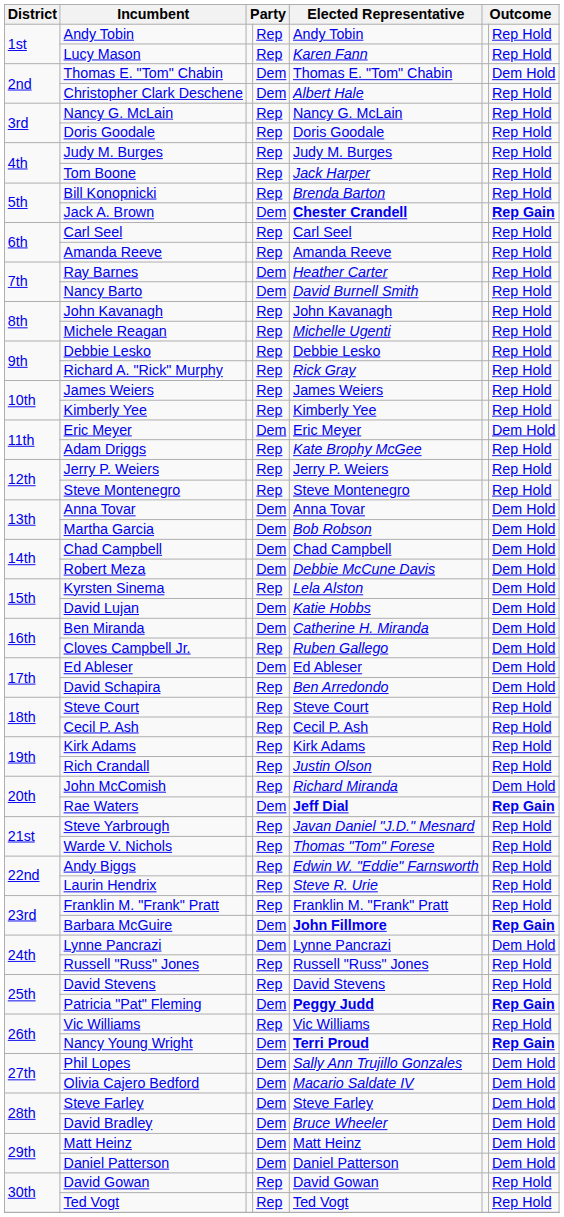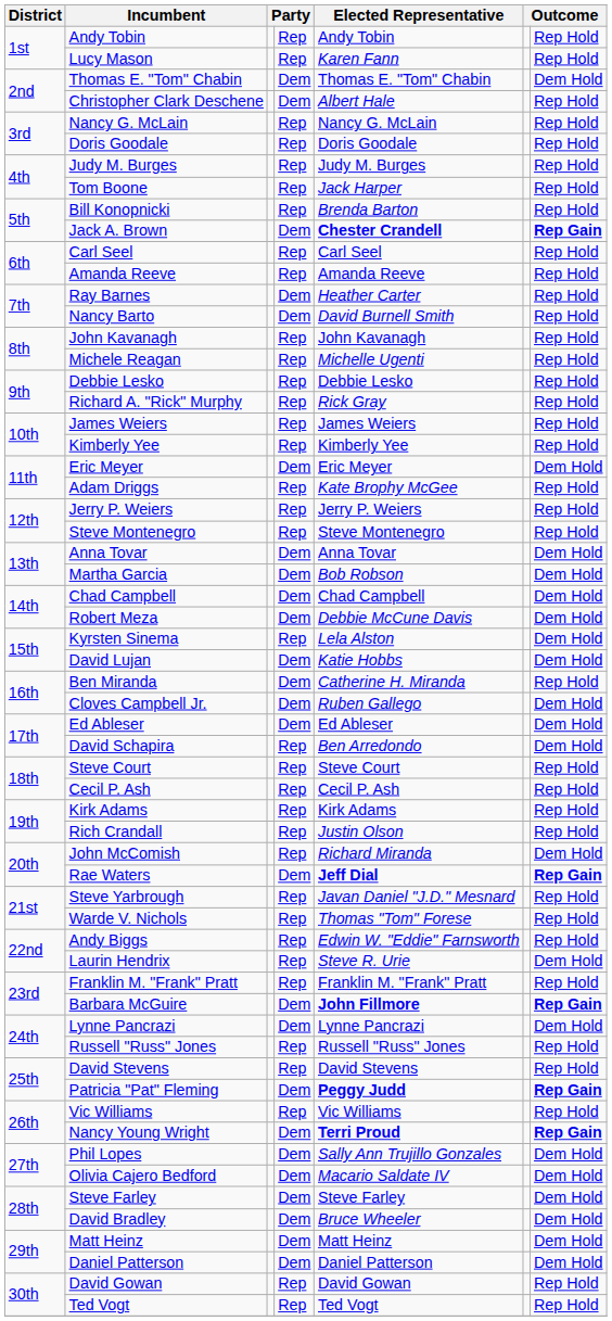Ben Miranda | column 7: Dem Hold -> Rep Hold
Cloves Campbell Jr. | column 4: Rep -> Dem
Laurin Hendrix | column 7: Rep Hold -> Dem Hold
